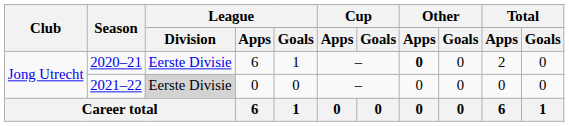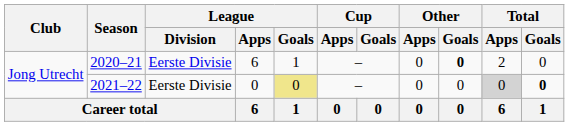2020–21 | Other / Apps: bold -> normal
2020–21 | Other / Goals: normal -> bold
2021–22 | League / Division: lightgrey background -> no background
2021–22 | League / Goals: no background -> khaki background
2021–22 | Total / Apps: no background -> lightgrey background
2021–22 | Total / Goals: normal -> bold
